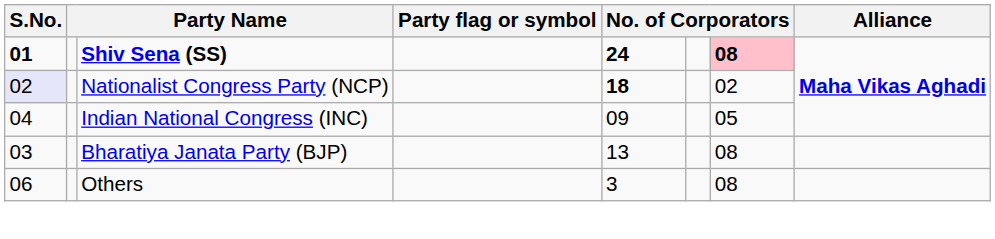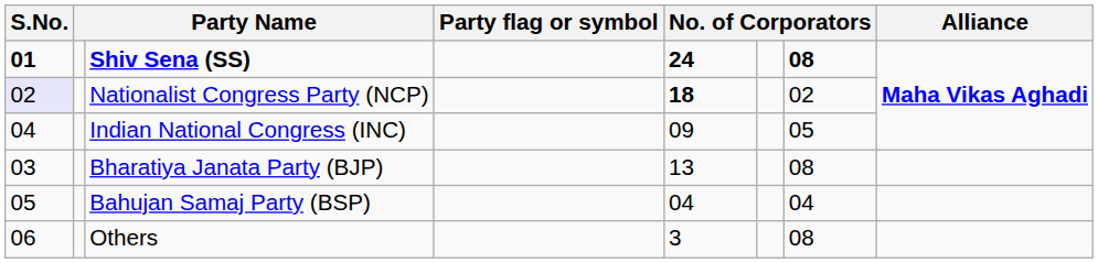Shiv Sena (SS) | column 7: pink background -> no background
+ row: 05 | Bahujan Samaj Party (BSP) | 04 | 04
